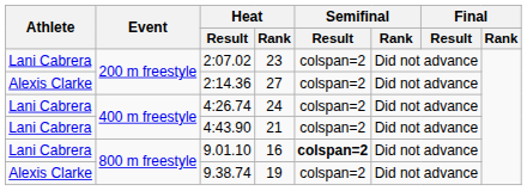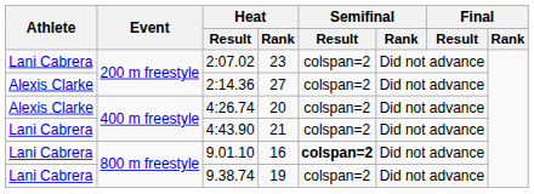4:26.74 | Athlete: Lani Cabrera -> Alexis Clarke
4:26.74 | Heat / Rank: 24 -> 20
9.38.74 | Athlete: Alexis Clarke -> Lani Cabrera
